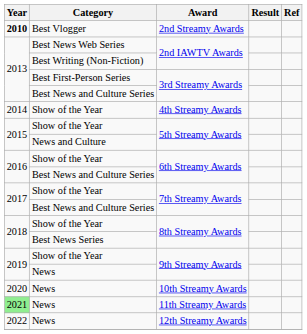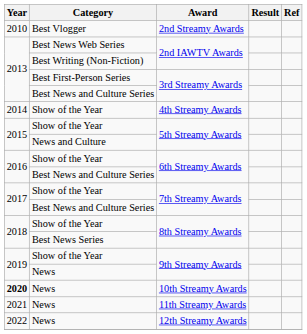2nd Streamy Awards | Year: bold -> normal
10th Streamy Awards | Year: normal -> bold
11th Streamy Awards | Year: lightgreen background -> no background
